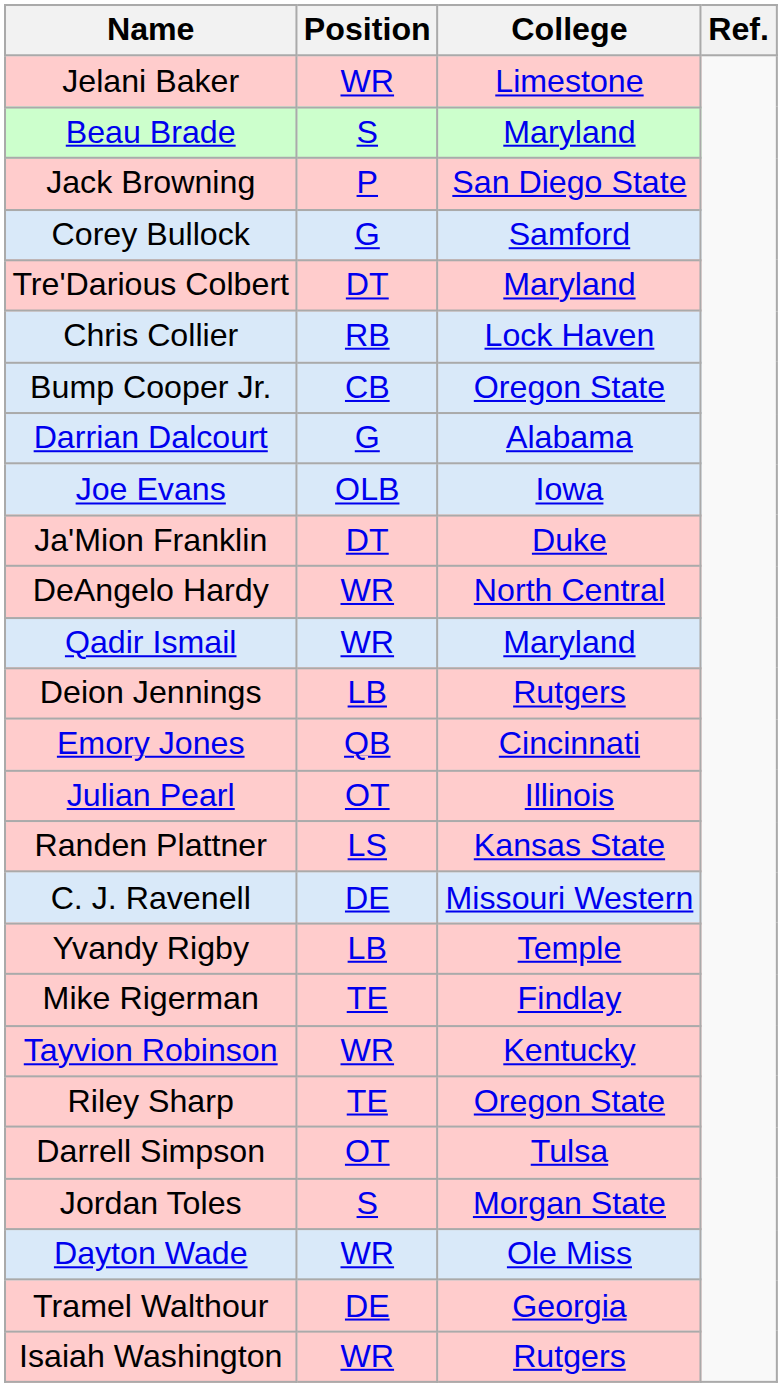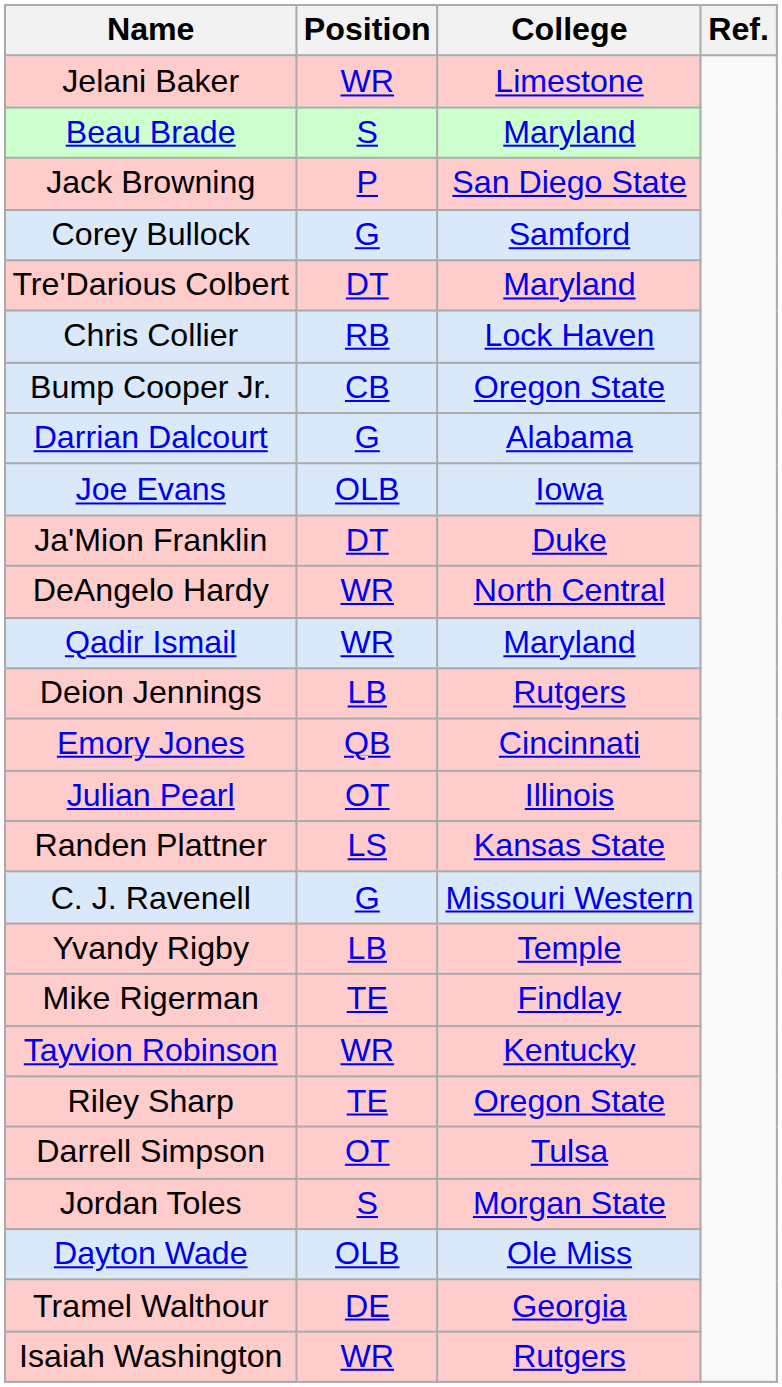C. J. Ravenell | Position: DE -> G
Dayton Wade | Position: WR -> OLB
